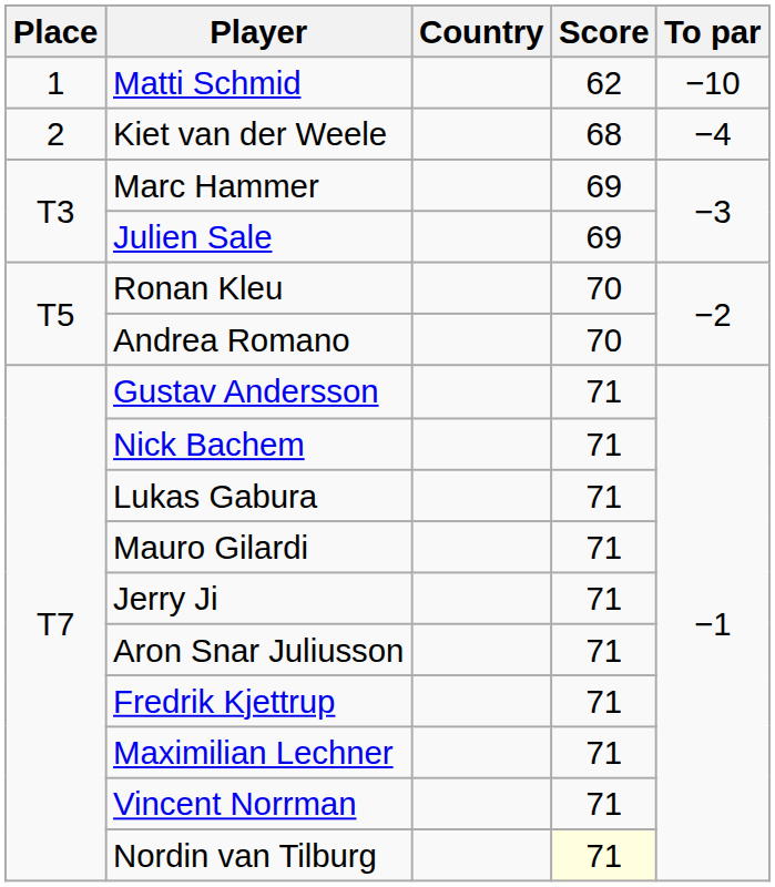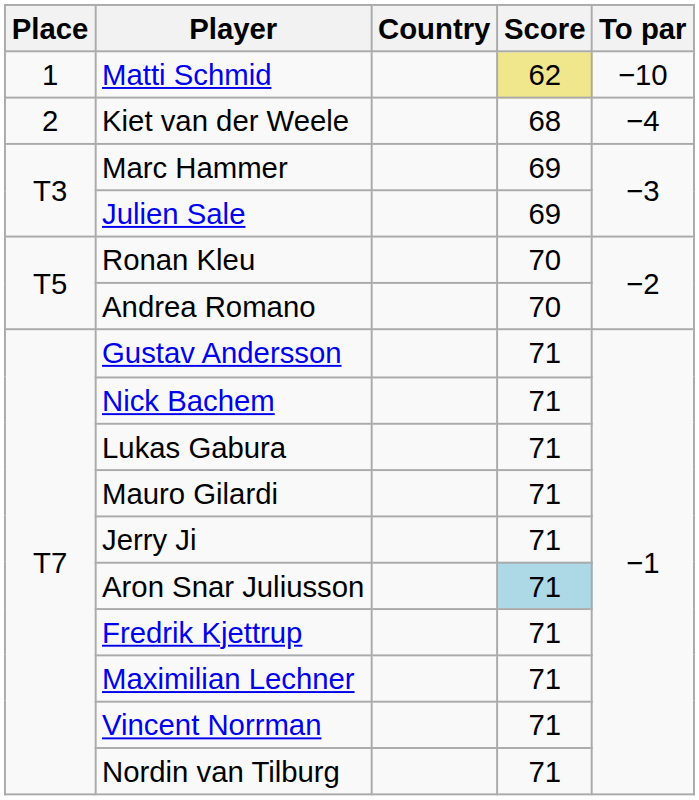Matti Schmid | Score: no background -> khaki background
Aron Snar Juliusson | Score: no background -> lightblue background
Nordin van Tilburg | Score: lightyellow background -> no background
